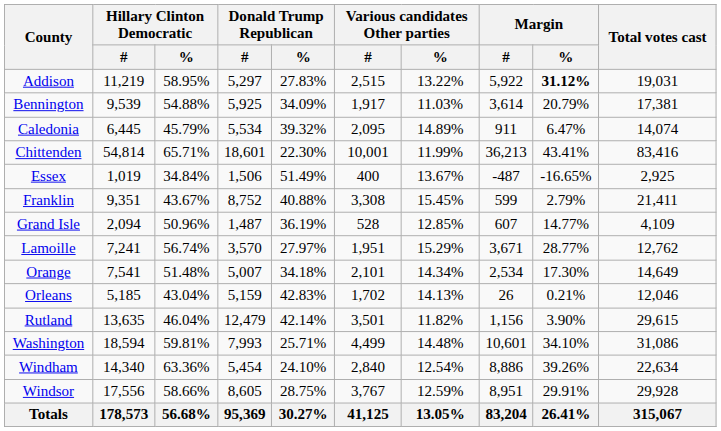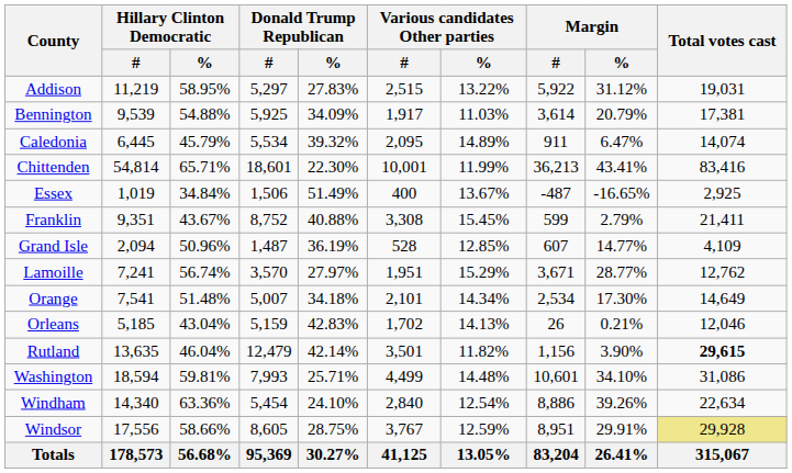Addison | Margin / %: bold -> normal
Rutland | Total votes cast: normal -> bold
Windsor | Total votes cast: no background -> khaki background
